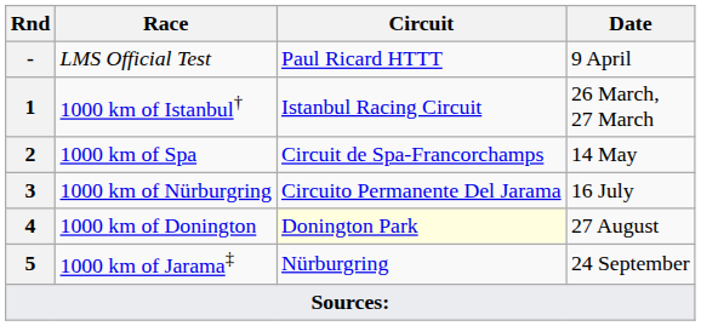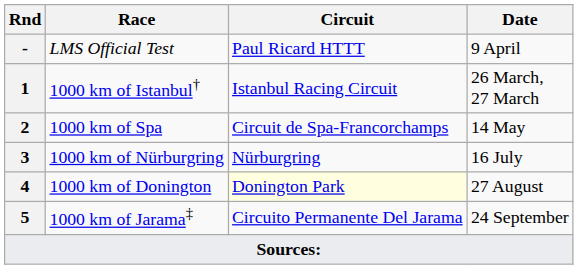1000 km of Nürburgring | Circuit: Circuito Permanente Del Jarama -> Nürburgring
1000 km of Jarama‡ | Circuit: Nürburgring -> Circuito Permanente Del Jarama
